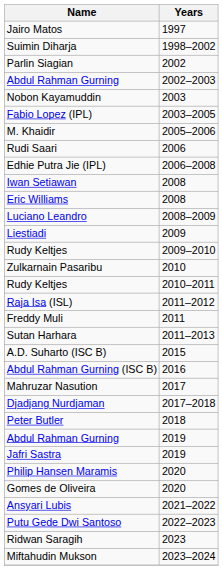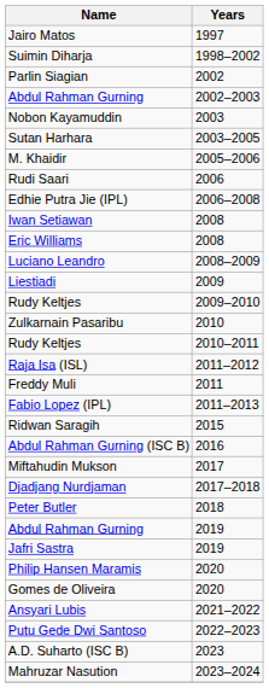row 7 | Name: Fabio Lopez (IPL) -> Sutan Harhara
row 20 | Name: Sutan Harhara -> Fabio Lopez (IPL)
row 21 | Name: A.D. Suharto (ISC B) -> Ridwan Saragih
row 23 | Name: Mahruzar Nasution -> Miftahudin Mukson
row 32 | Name: Ridwan Saragih -> A.D. Suharto (ISC B)
row 33 | Name: Miftahudin Mukson -> Mahruzar Nasution
